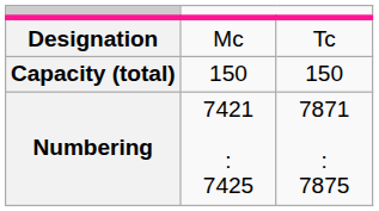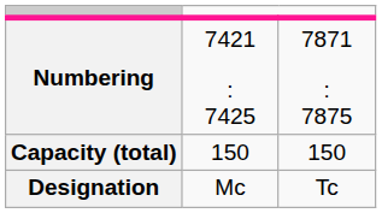rows swapped: Designation <-> Numbering
